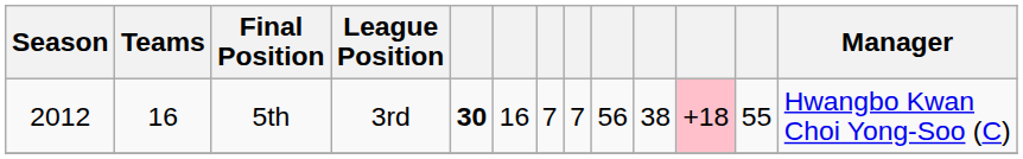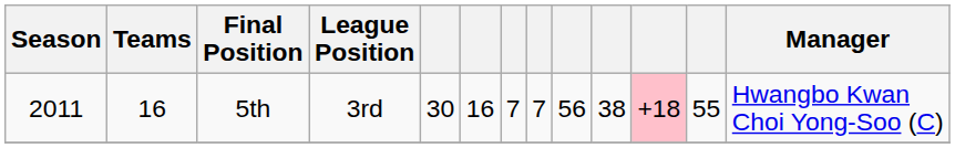5th | Season: 2012 -> 2011
5th | column 5: bold -> normal
